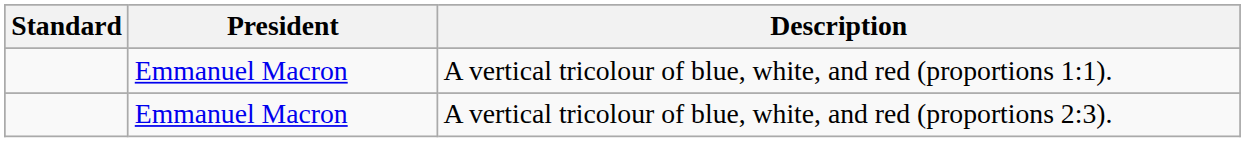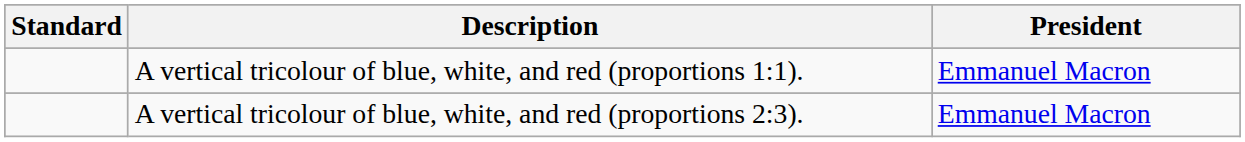columns swapped: President <-> Description
